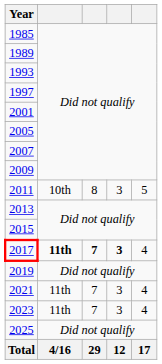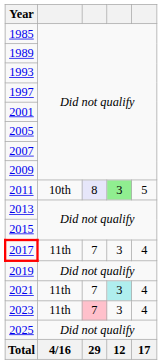2011 | column 3: no background -> lavender background
2011 | column 4: no background -> lightgreen background
2017 | column 2: bold -> normal
2017 | column 3: bold -> normal
2017 | column 4: bold -> normal
2021 | column 4: no background -> paleturquoise background
2023 | column 3: no background -> pink background
